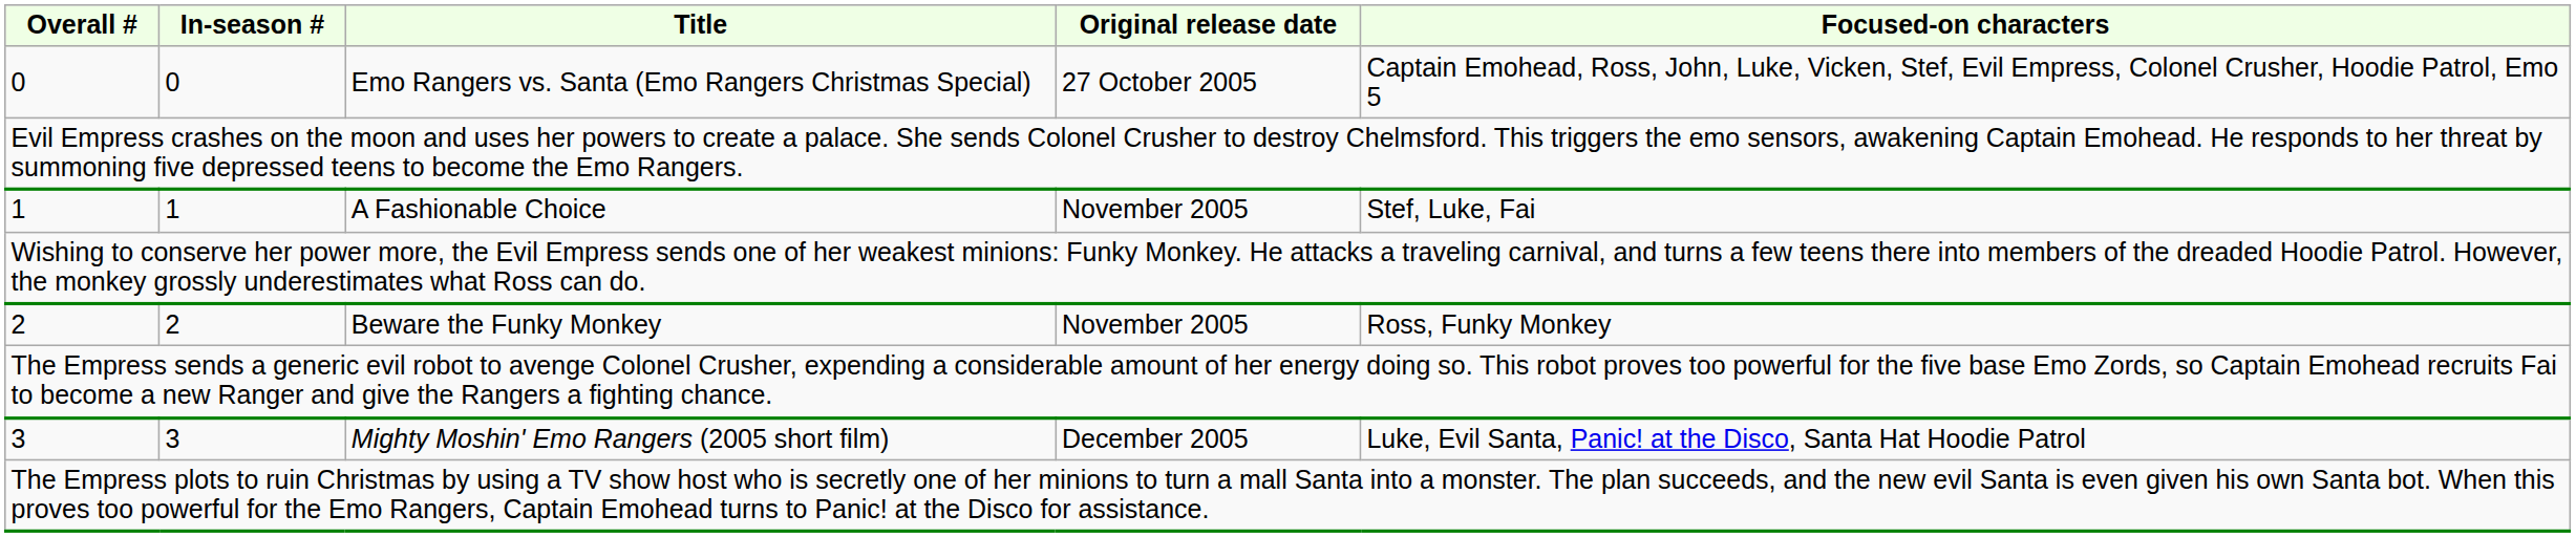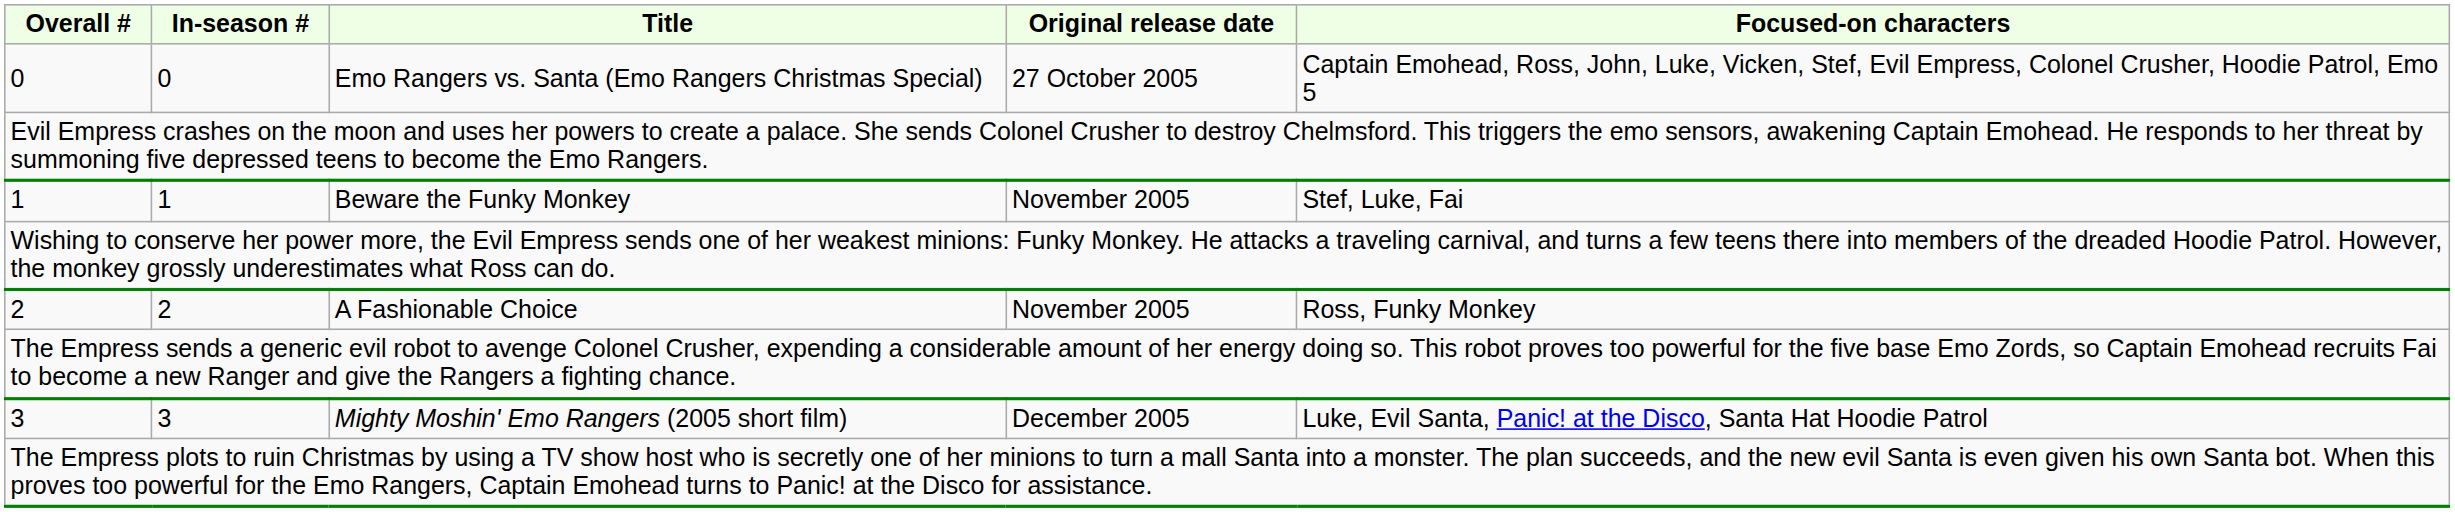row 4 | Title: A Fashionable Choice -> Beware the Funky Monkey
row 6 | Title: Beware the Funky Monkey -> A Fashionable Choice
